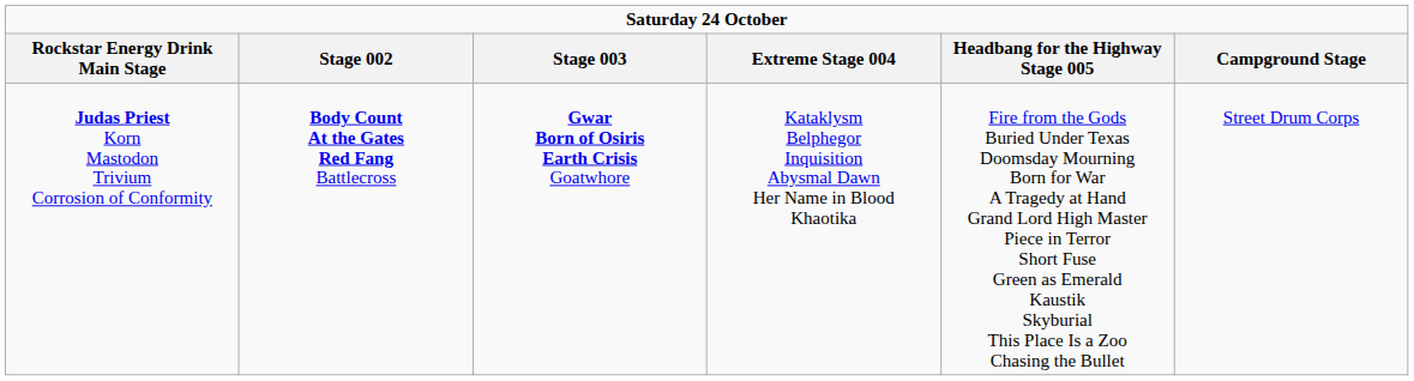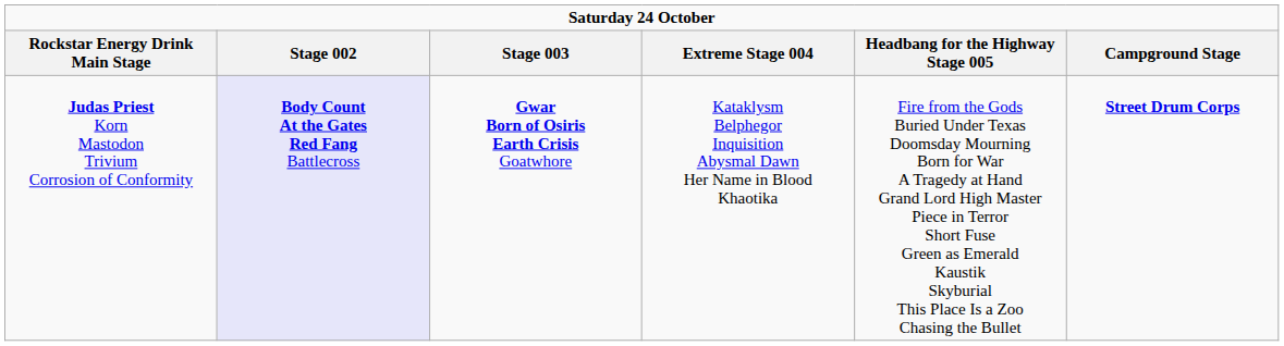Judas Priest Korn Mastodon Trivium Corrosion of Conformity | Stage 002: no background -> lavender background
Judas Priest Korn Mastodon Trivium Corrosion of Conformity | Campground Stage: normal -> bold
